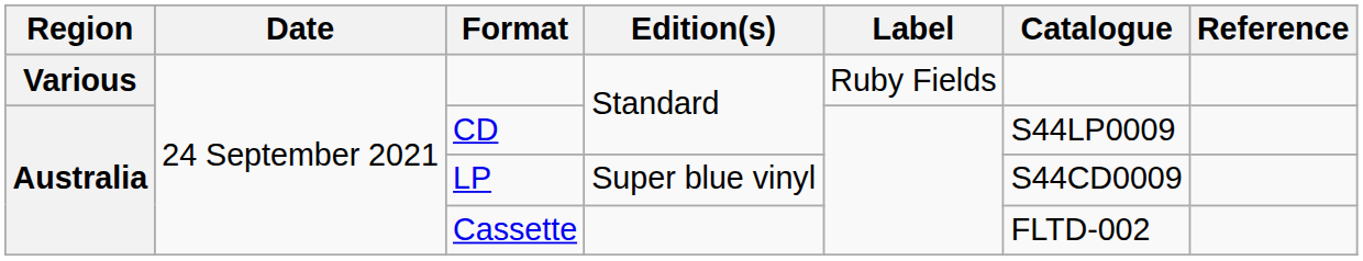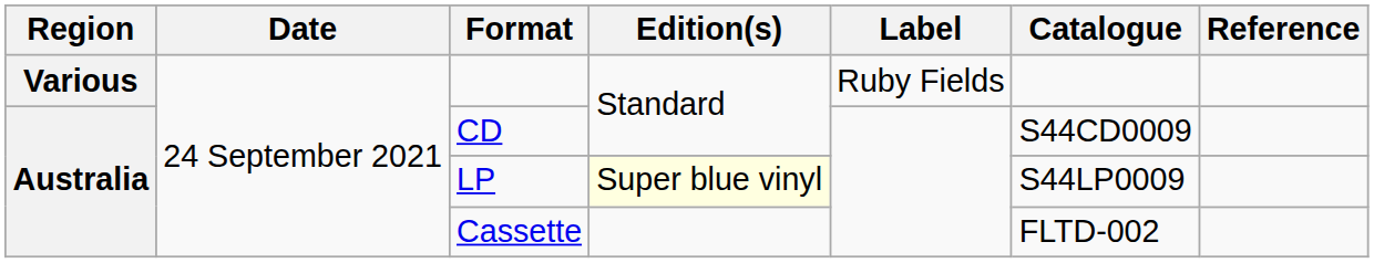CD | Catalogue: S44LP0009 -> S44CD0009
LP | Edition(s): no background -> lightyellow background
LP | Catalogue: S44CD0009 -> S44LP0009
